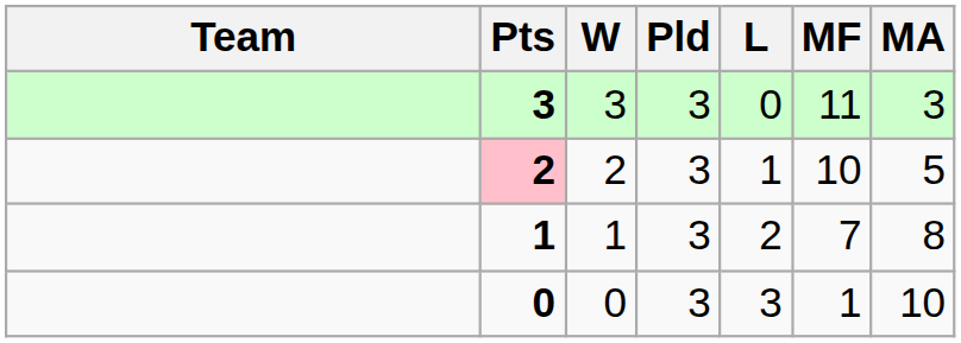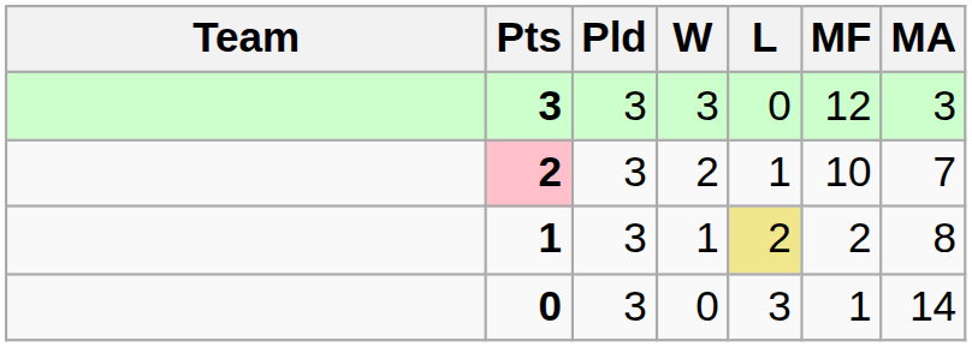columns swapped: Pld <-> W
row 2 | MF: 11 -> 12
row 3 | MA: 5 -> 7
row 4 | L: no background -> khaki background
row 4 | MF: 7 -> 2
row 5 | MA: 10 -> 14
